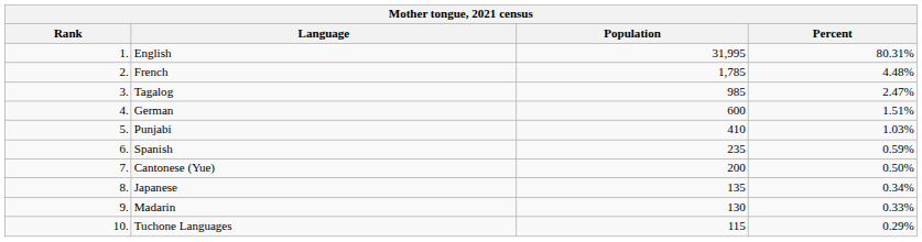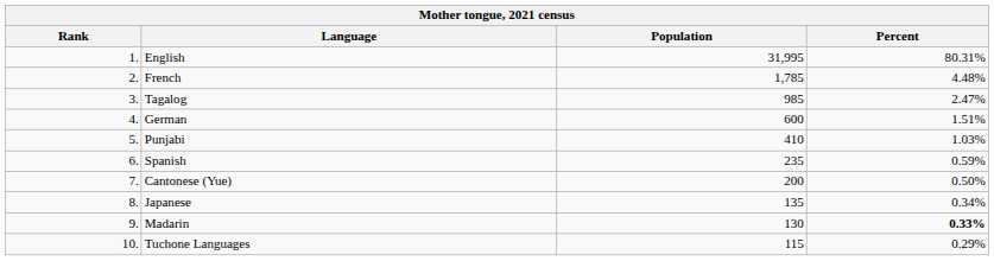Madarin | Percent: normal -> bold
